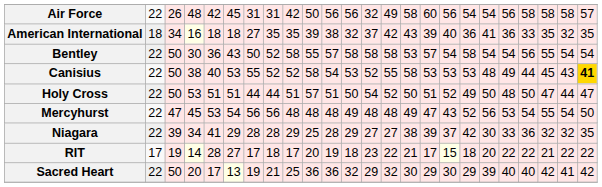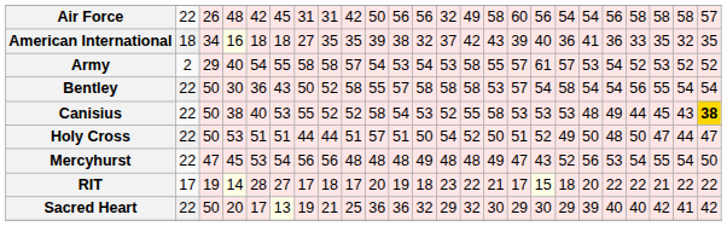+ row: Army | 2 | 29 | 40 | 54 | 55 | 58 | 58 | 57 | 54 | 53 | 54 | 53 | 58 | 55 | 57 | 61 | 57 | 53 | 54 | 52 | 53 | 52 | 52
Canisius | column 24: 41 -> 38
- row: Niagara | 22 | 39 | 34 | 41 | 29 | 28 | 28 | 29 | 25 | 28 | 29 | 27 | 27 | 38 | 39 | 37 | 42 | 30 | 33 | 36 | 32 | 32 | 35
